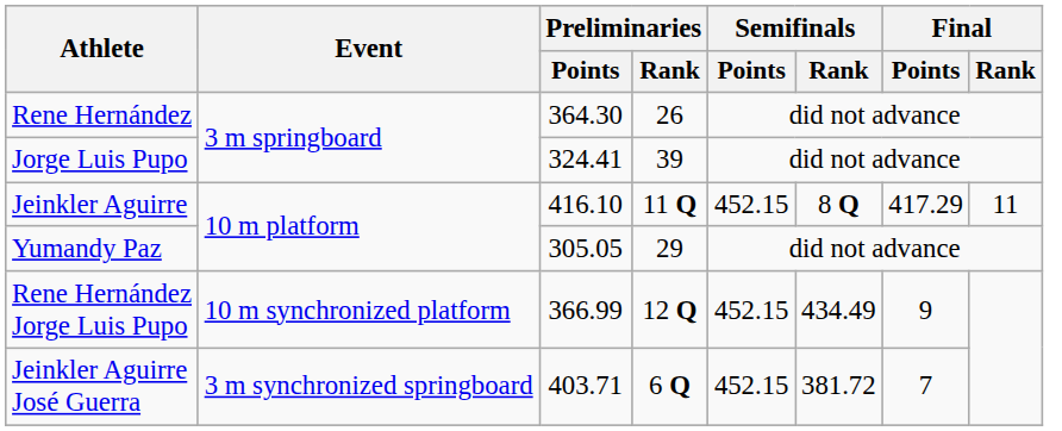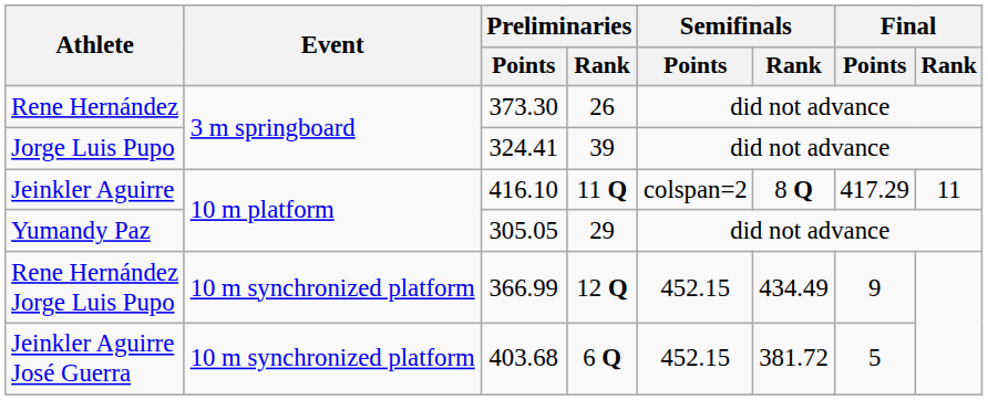Rene Hernández | Preliminaries / Points: 364.30 -> 373.30
Jeinkler Aguirre | Semifinals / Points: 452.15 -> colspan=2
Jeinkler Aguirre José Guerra | Event: 3 m synchronized springboard -> 10 m synchronized platform
Jeinkler Aguirre José Guerra | Preliminaries / Points: 403.71 -> 403.68
Jeinkler Aguirre José Guerra | Final / Points: 7 -> 5
